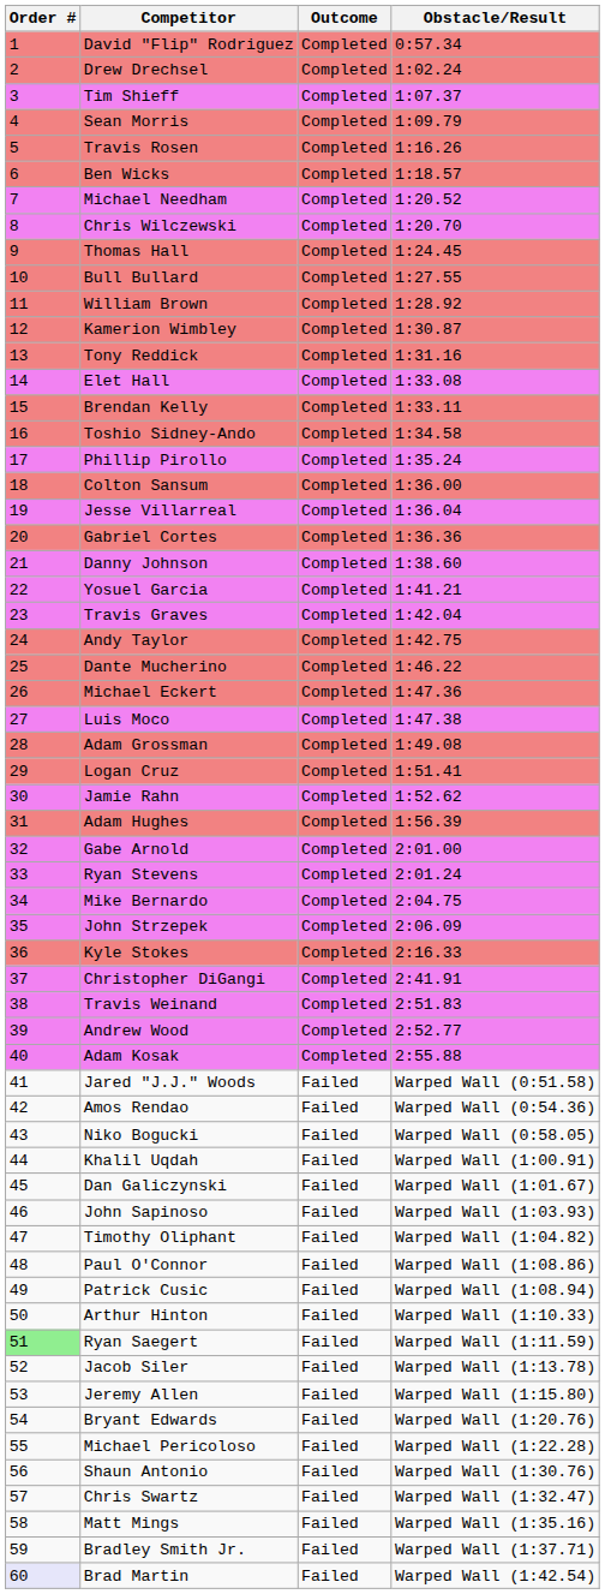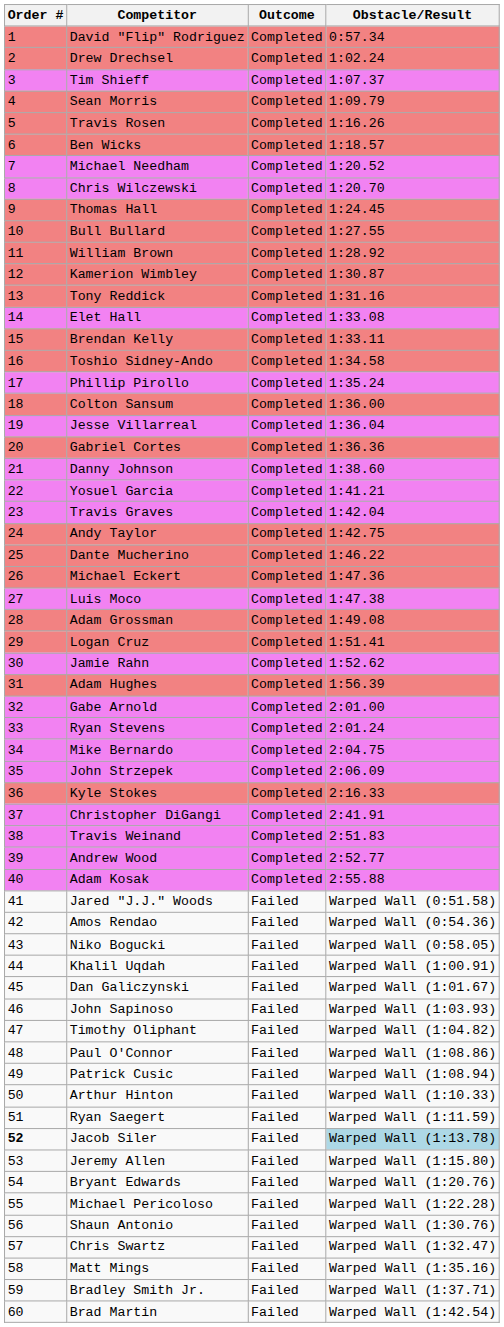Ryan Saegert | Order #: lightgreen background -> no background
Jacob Siler | Order #: normal -> bold
Jacob Siler | Obstacle/Result: no background -> lightblue background
Brad Martin | Order #: lavender background -> no background
